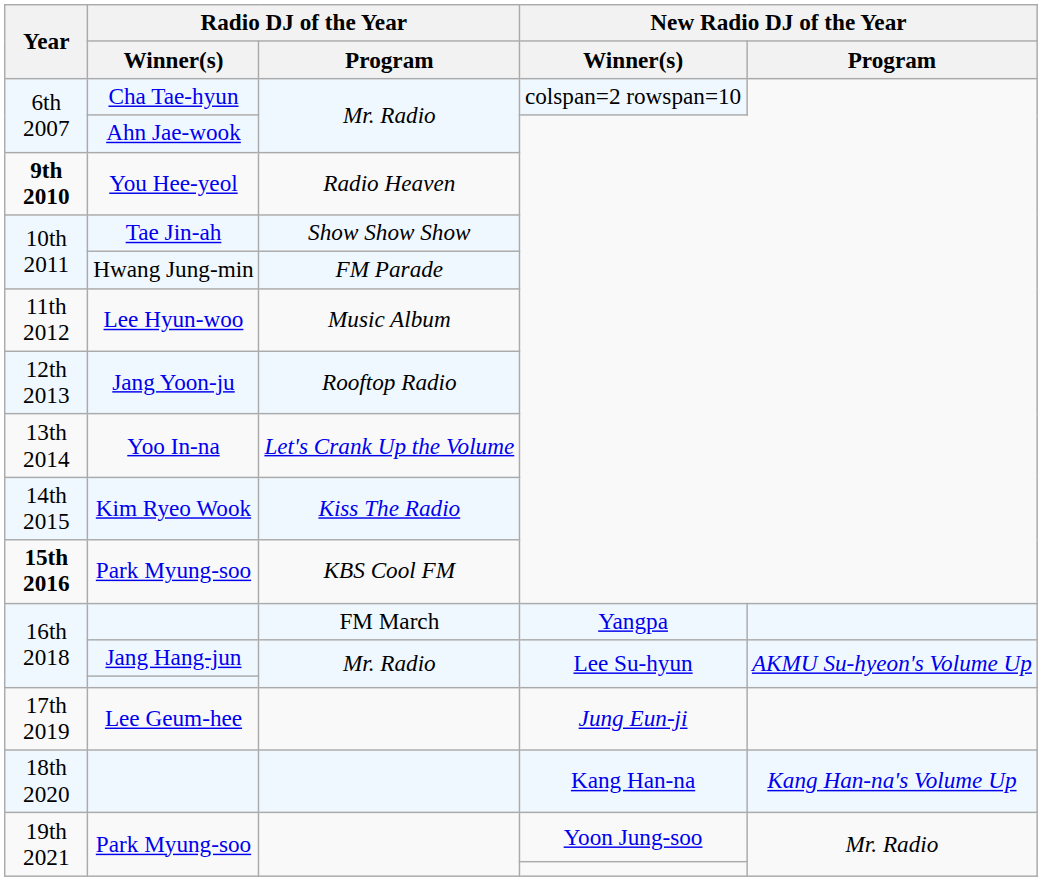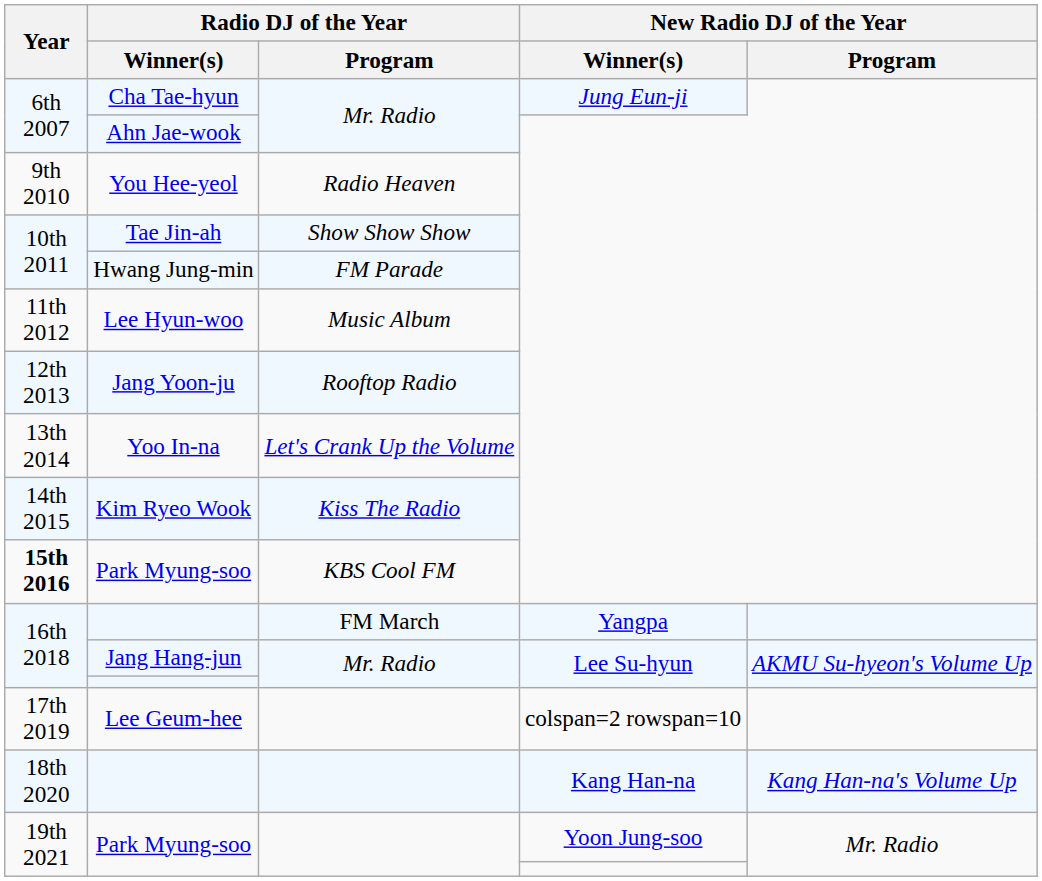Cha Tae-hyun | New Radio DJ of the Year / Winner(s): colspan=2 rowspan=10 -> Jung Eun-ji
You Hee-yeol | Year: bold -> normal
Lee Geum-hee | New Radio DJ of the Year / Winner(s): Jung Eun-ji -> colspan=2 rowspan=10
